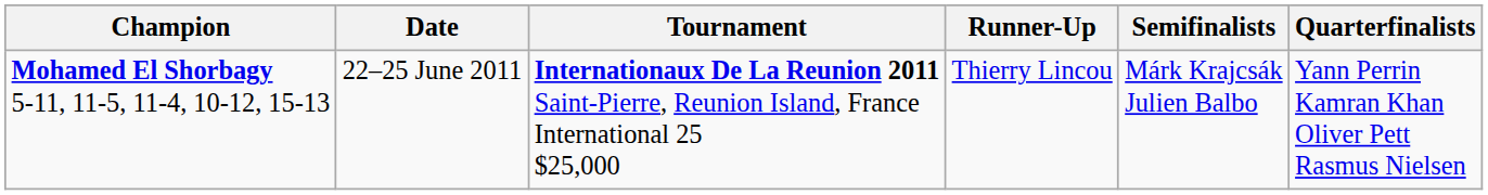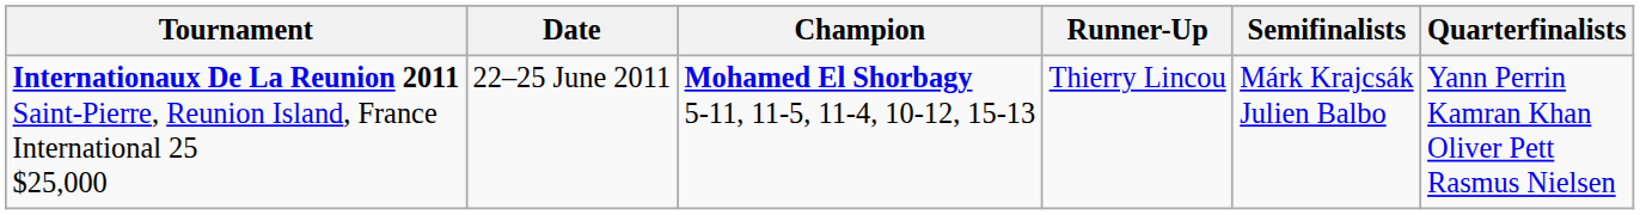columns swapped: Tournament <-> Champion
